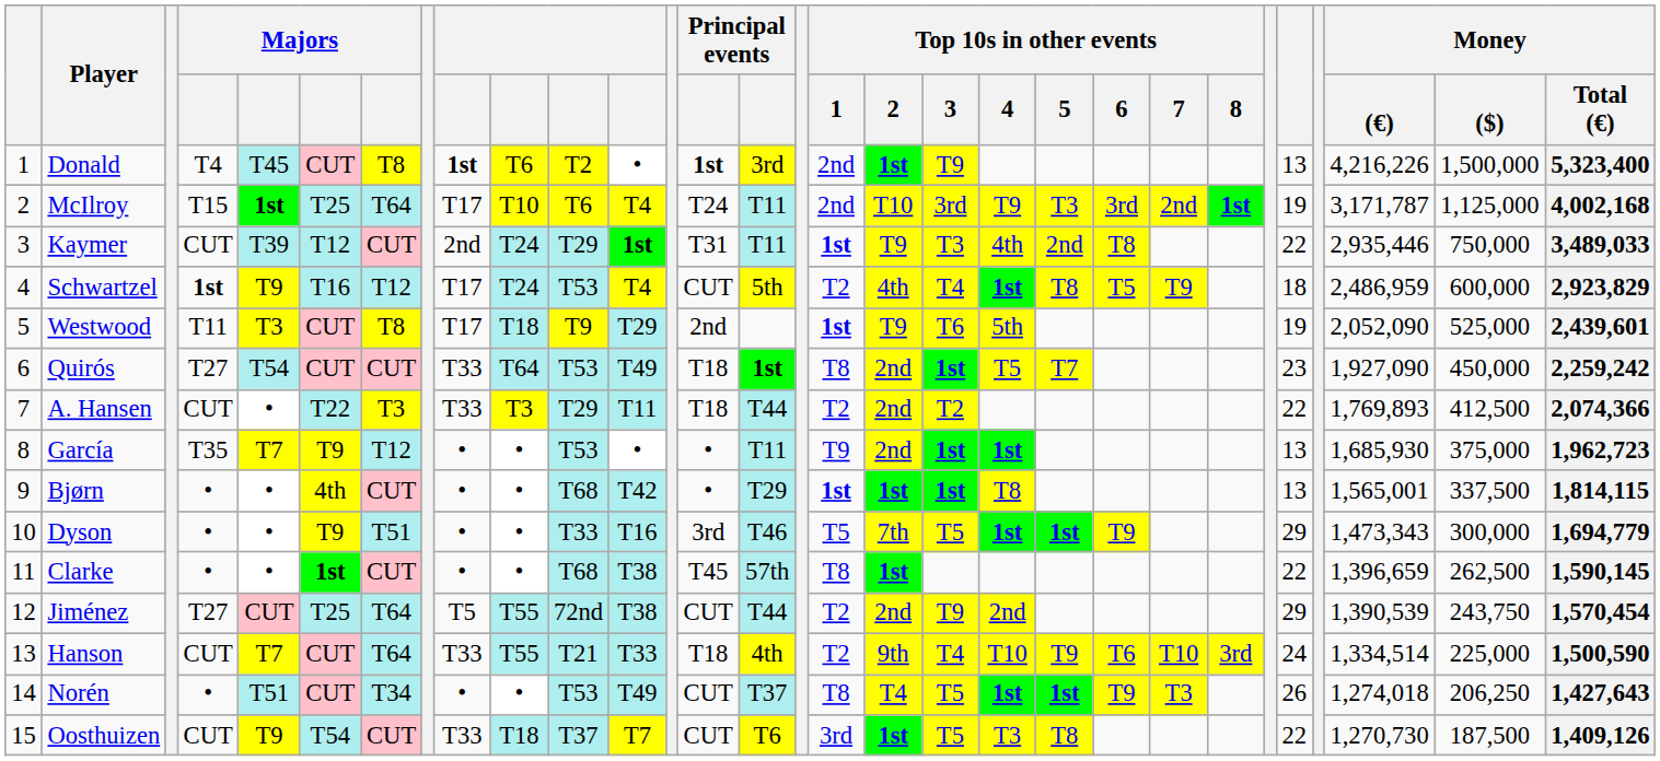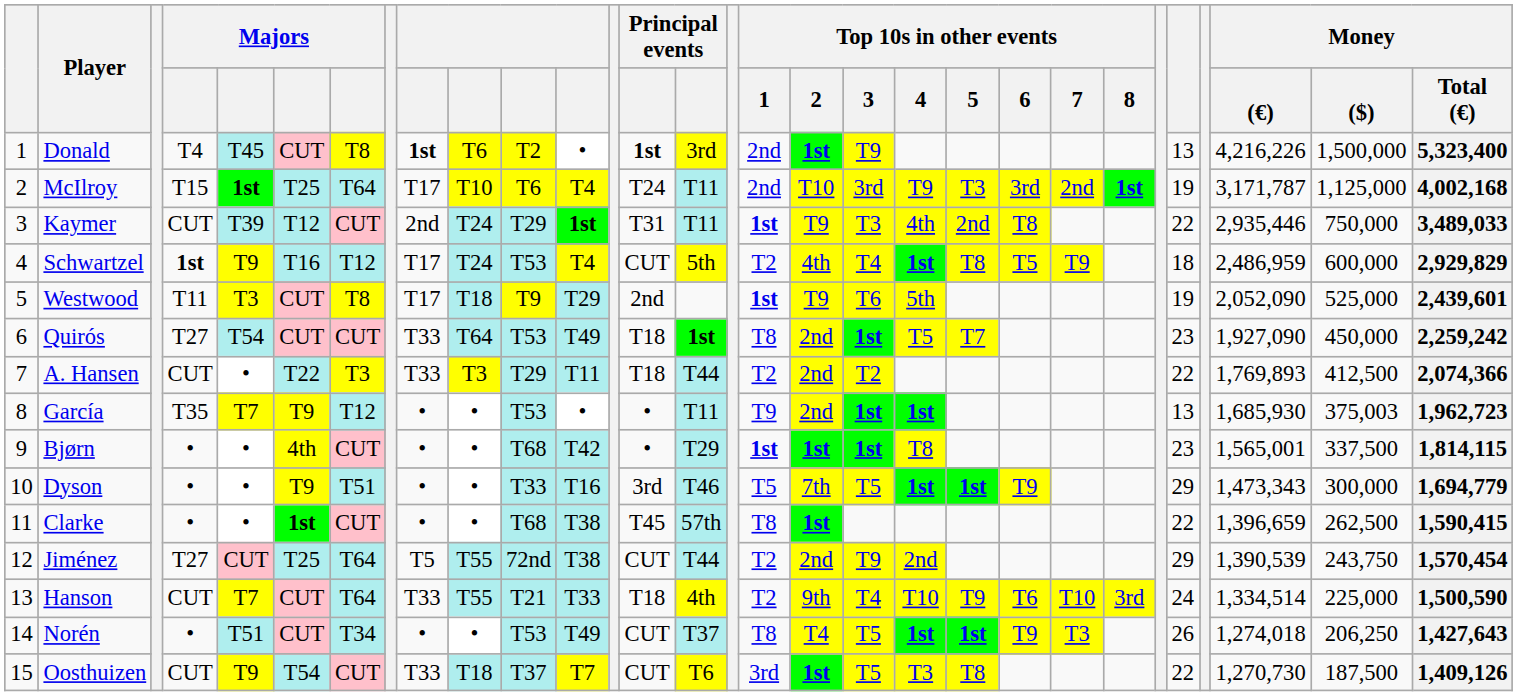Schwartzel | Money / Total (€): 2,923,829 -> 2,929,829
García | Money / ($): 375,000 -> 375,003
Bjørn | column 26: 13 -> 23
Clarke | Money / Total (€): 1,590,145 -> 1,590,415
